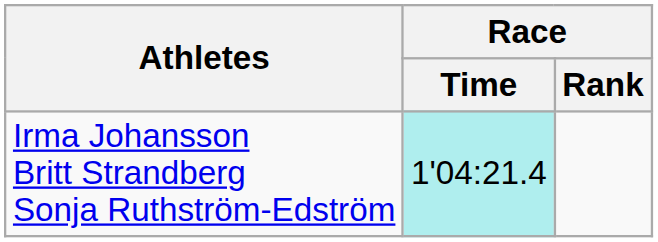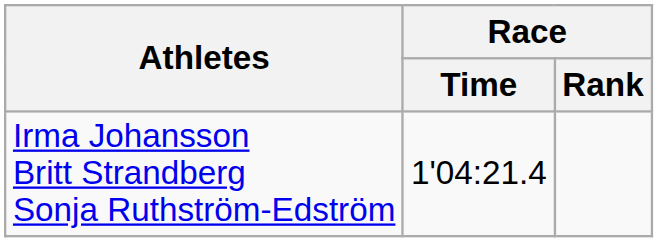Irma Johansson Britt Strandberg Sonja Ruthström-Edström | Race / Time: paleturquoise background -> no background
